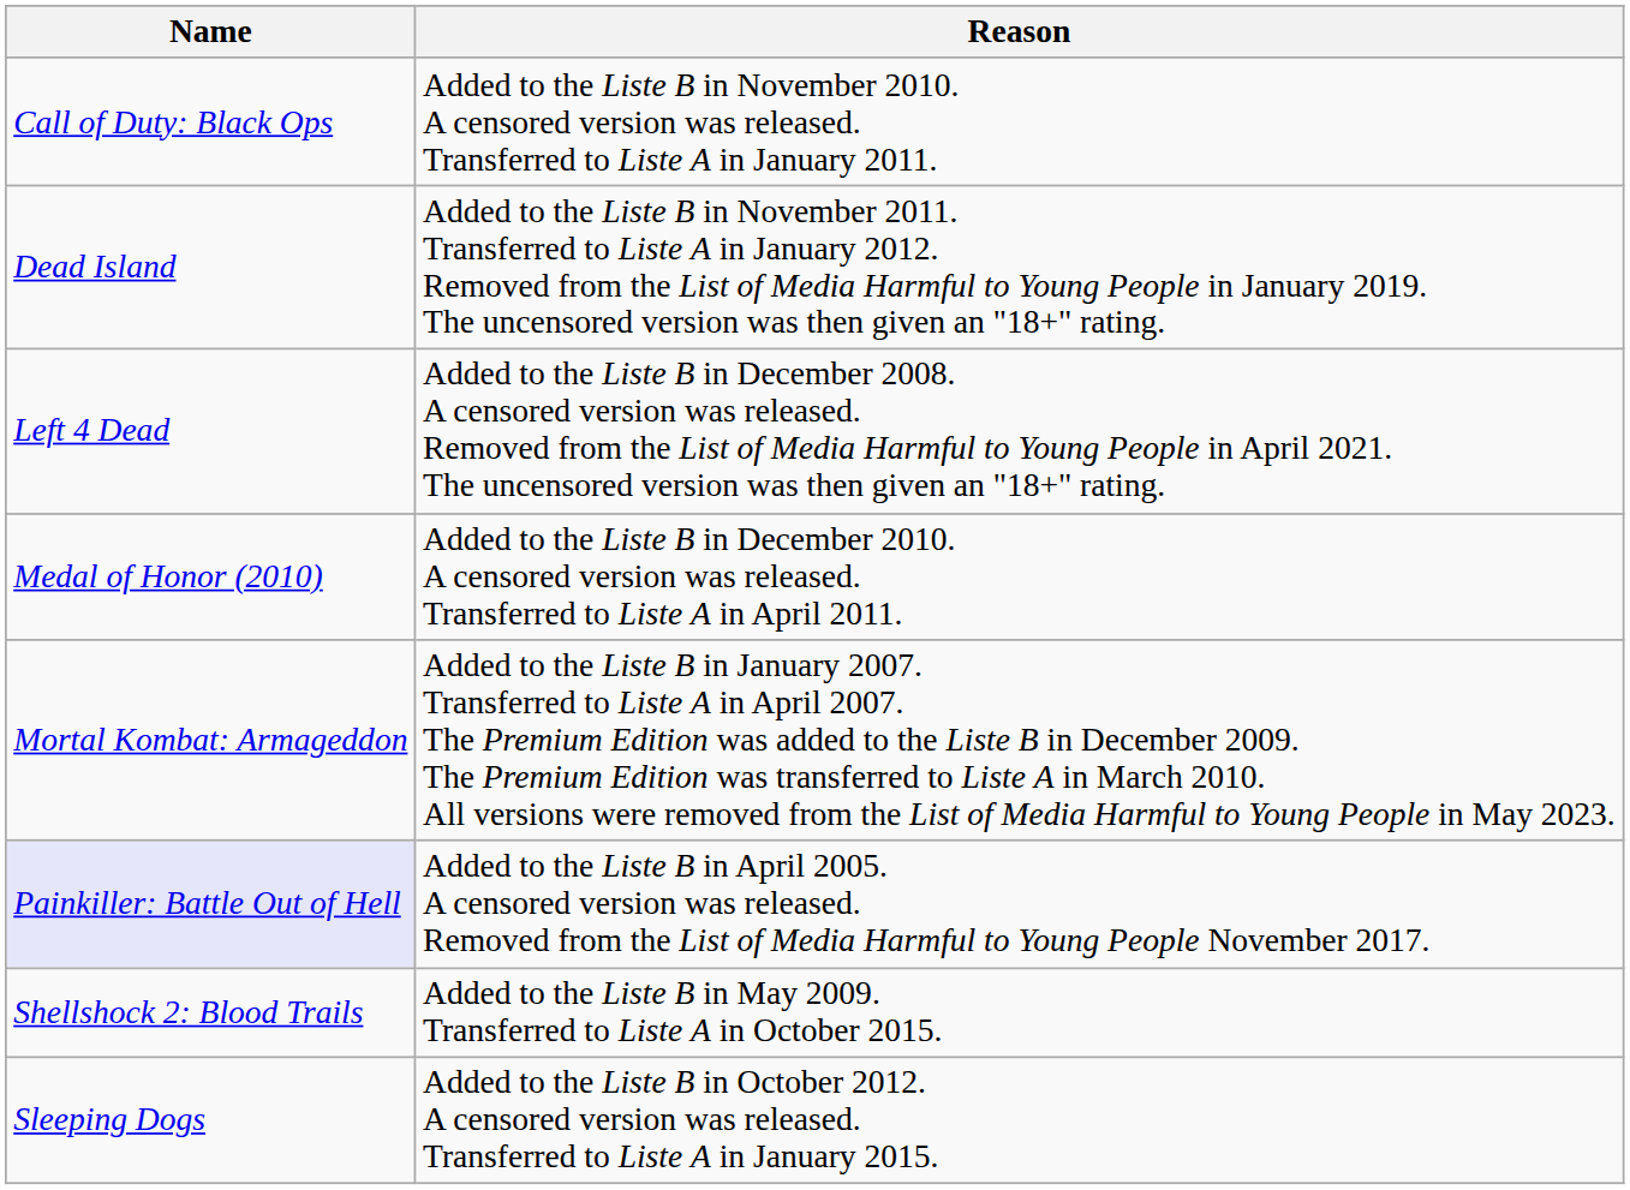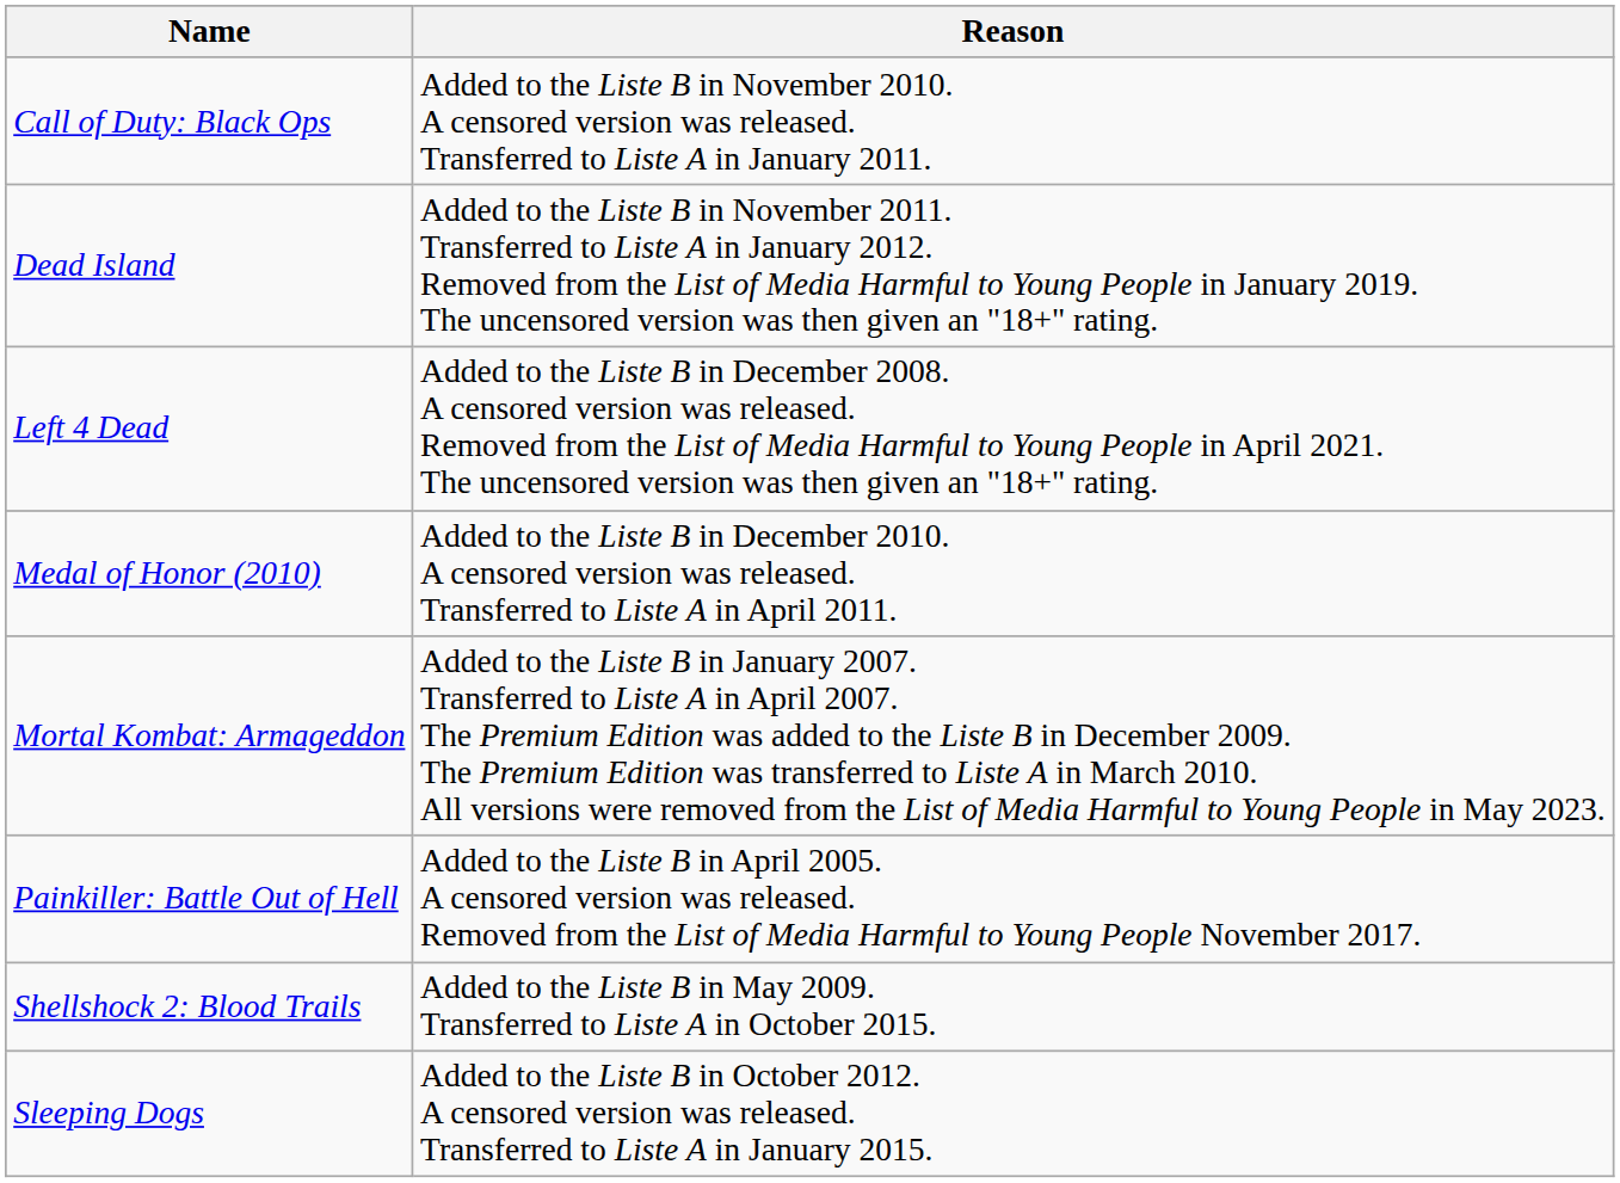Painkiller: Battle Out of Hell | Name: lavender background -> no background
